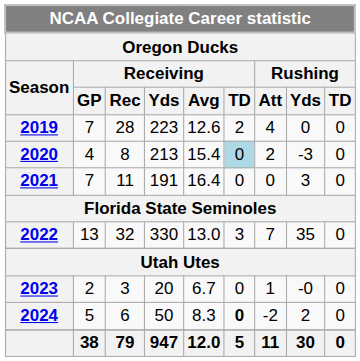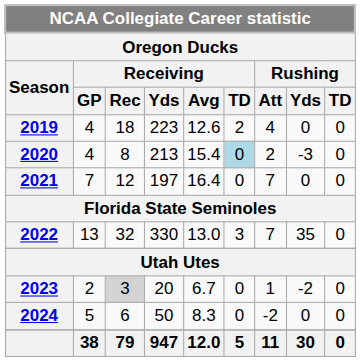2019 | Receiving / GP: 7 -> 4
2019 | Receiving / Rec: 28 -> 18
2021 | Receiving / Rec: 11 -> 12
2021 | Receiving / Yds: 191 -> 197
2021 | Rushing / Att: 0 -> 7
2021 | Rushing / Yds: 3 -> 0
2023 | Receiving / Rec: no background -> lightgrey background
2023 | Rushing / Yds: -0 -> -2
2024 | Receiving / TD: bold -> normal
2024 | Rushing / Yds: 2 -> 0
